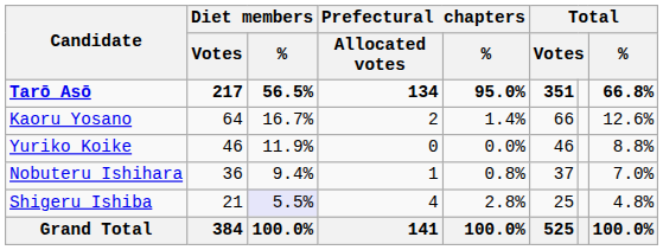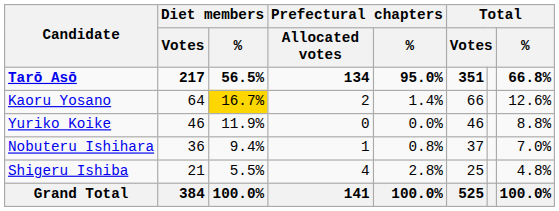Kaoru Yosano | Diet members / %: no background -> gold background
Shigeru Ishiba | Diet members / %: lavender background -> no background
